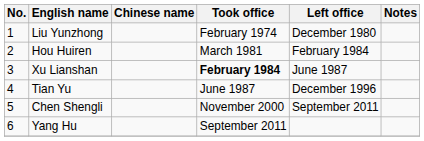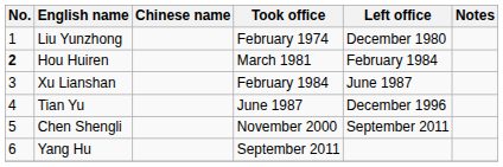Hou Huiren | No.: normal -> bold
Xu Lianshan | Took office: bold -> normal
